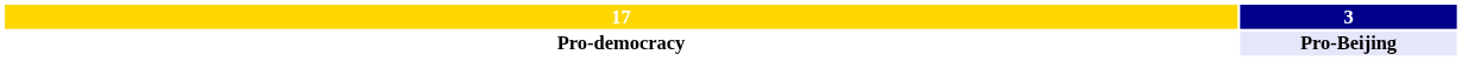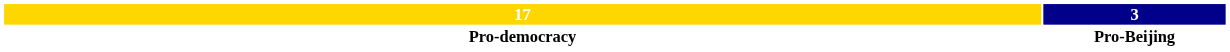Pro-democracy | 3: lavender background -> no background
